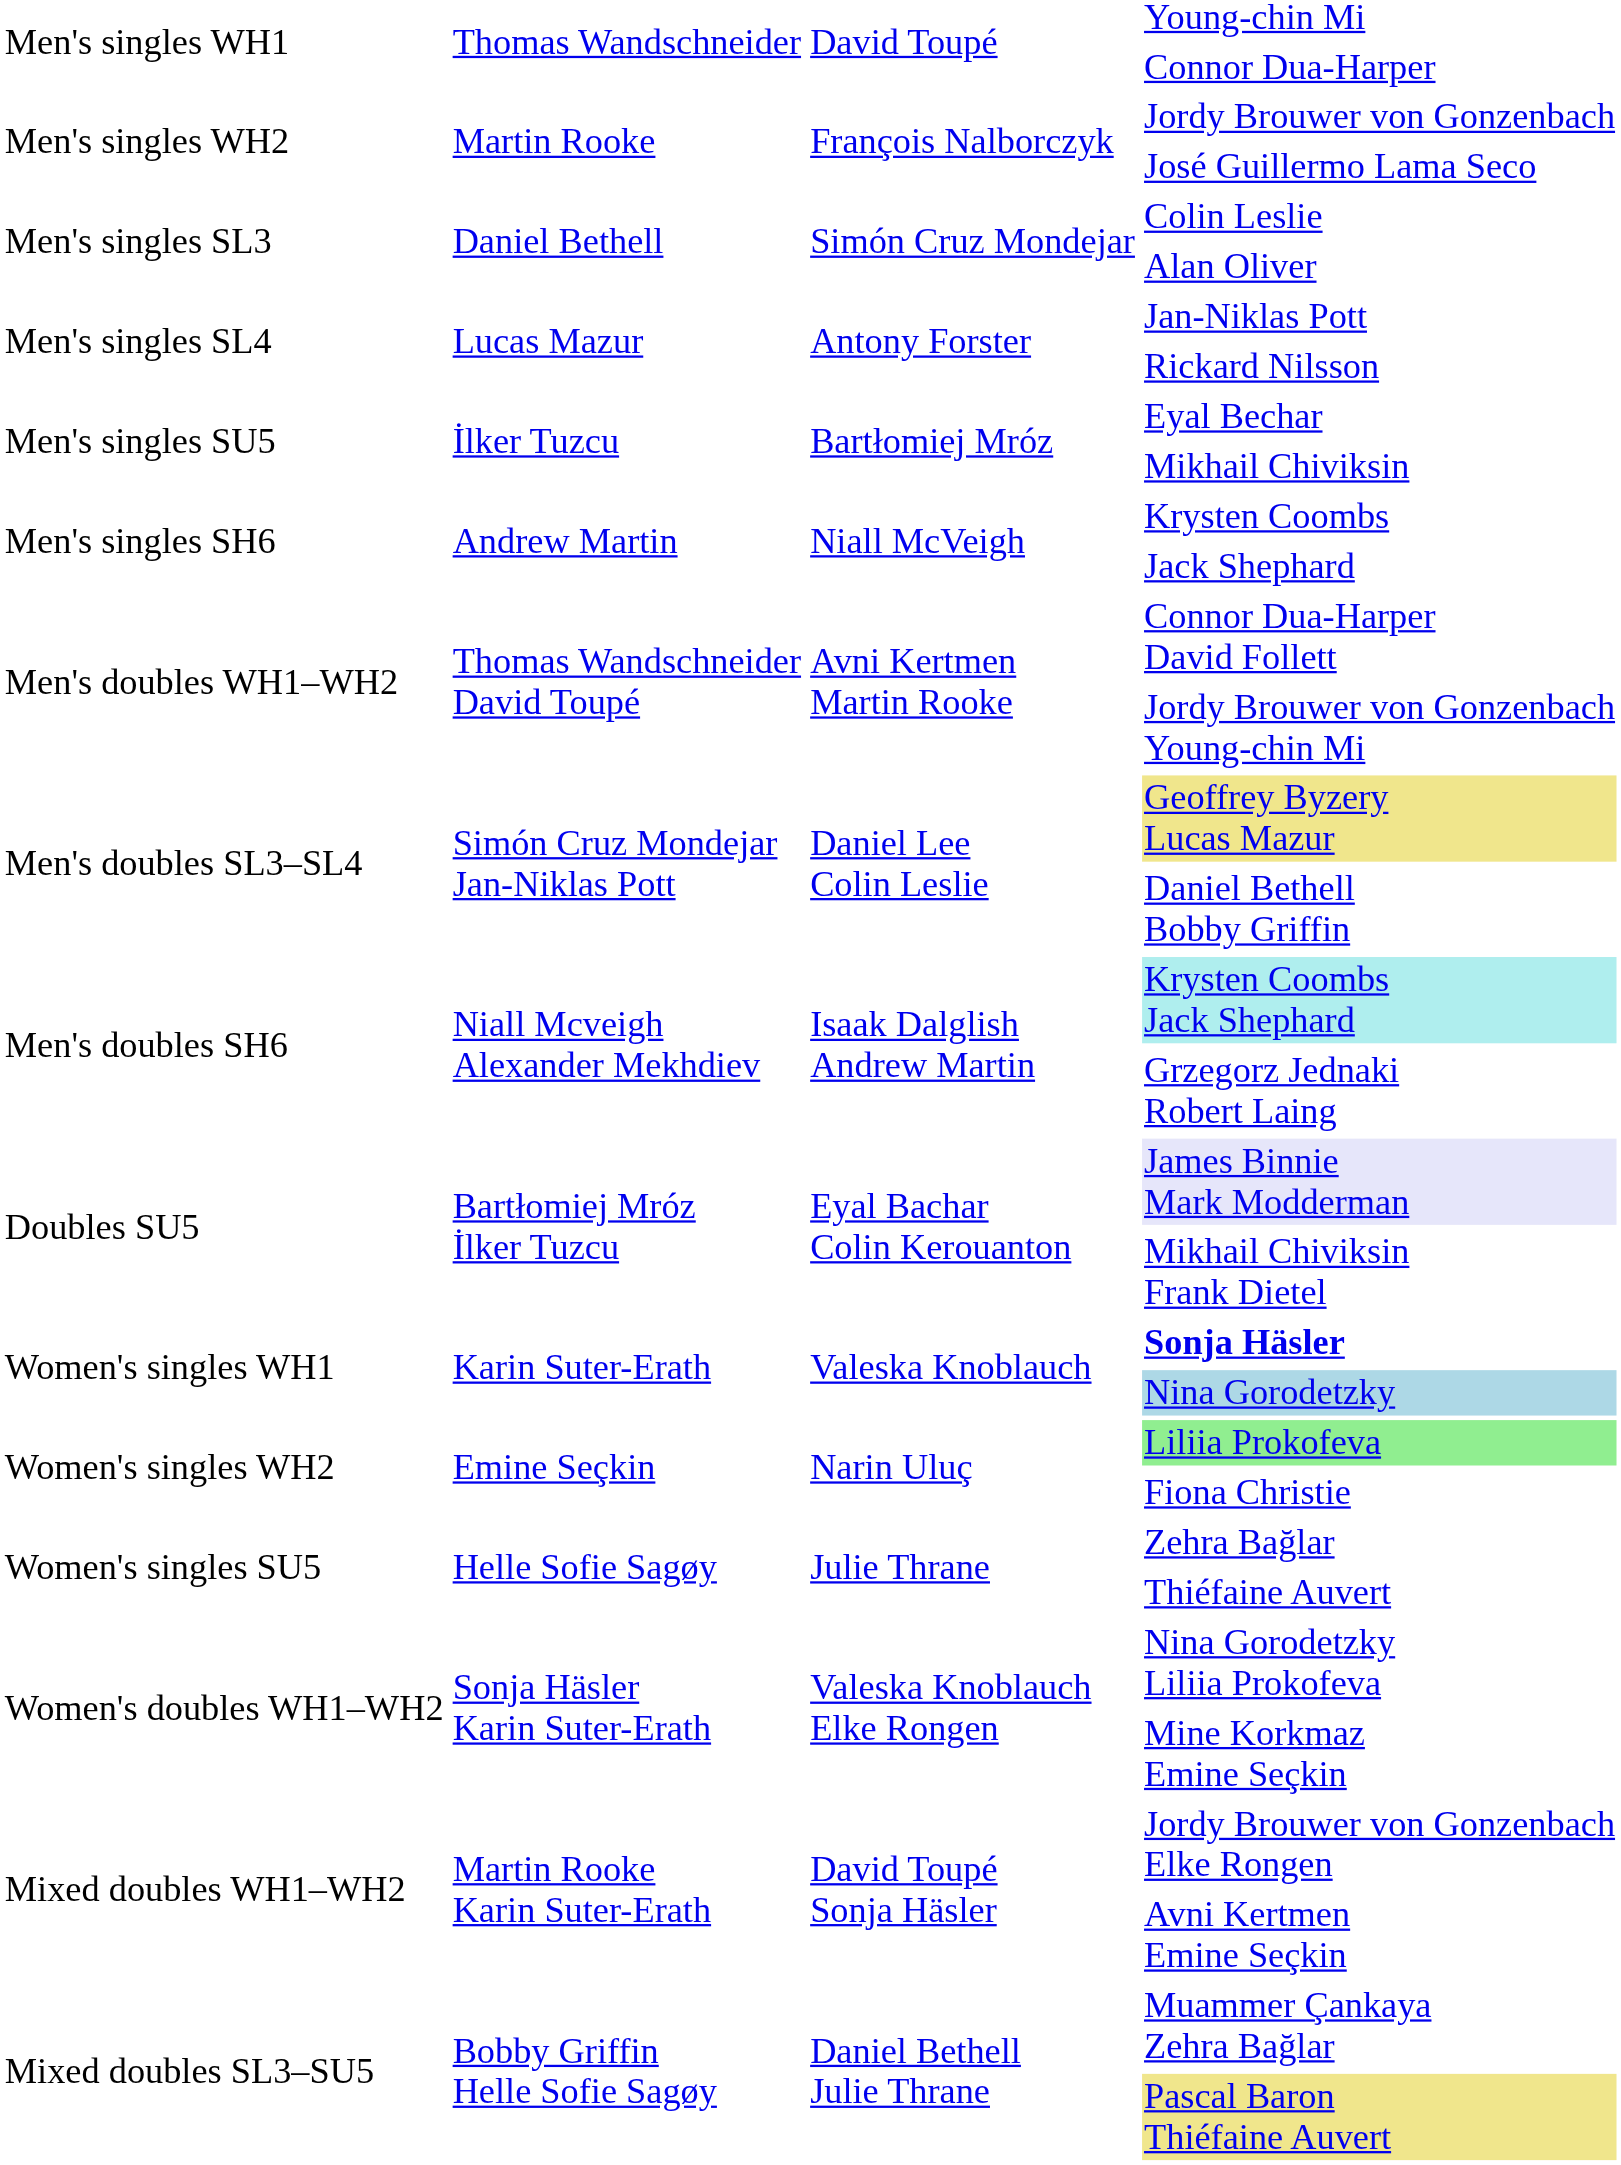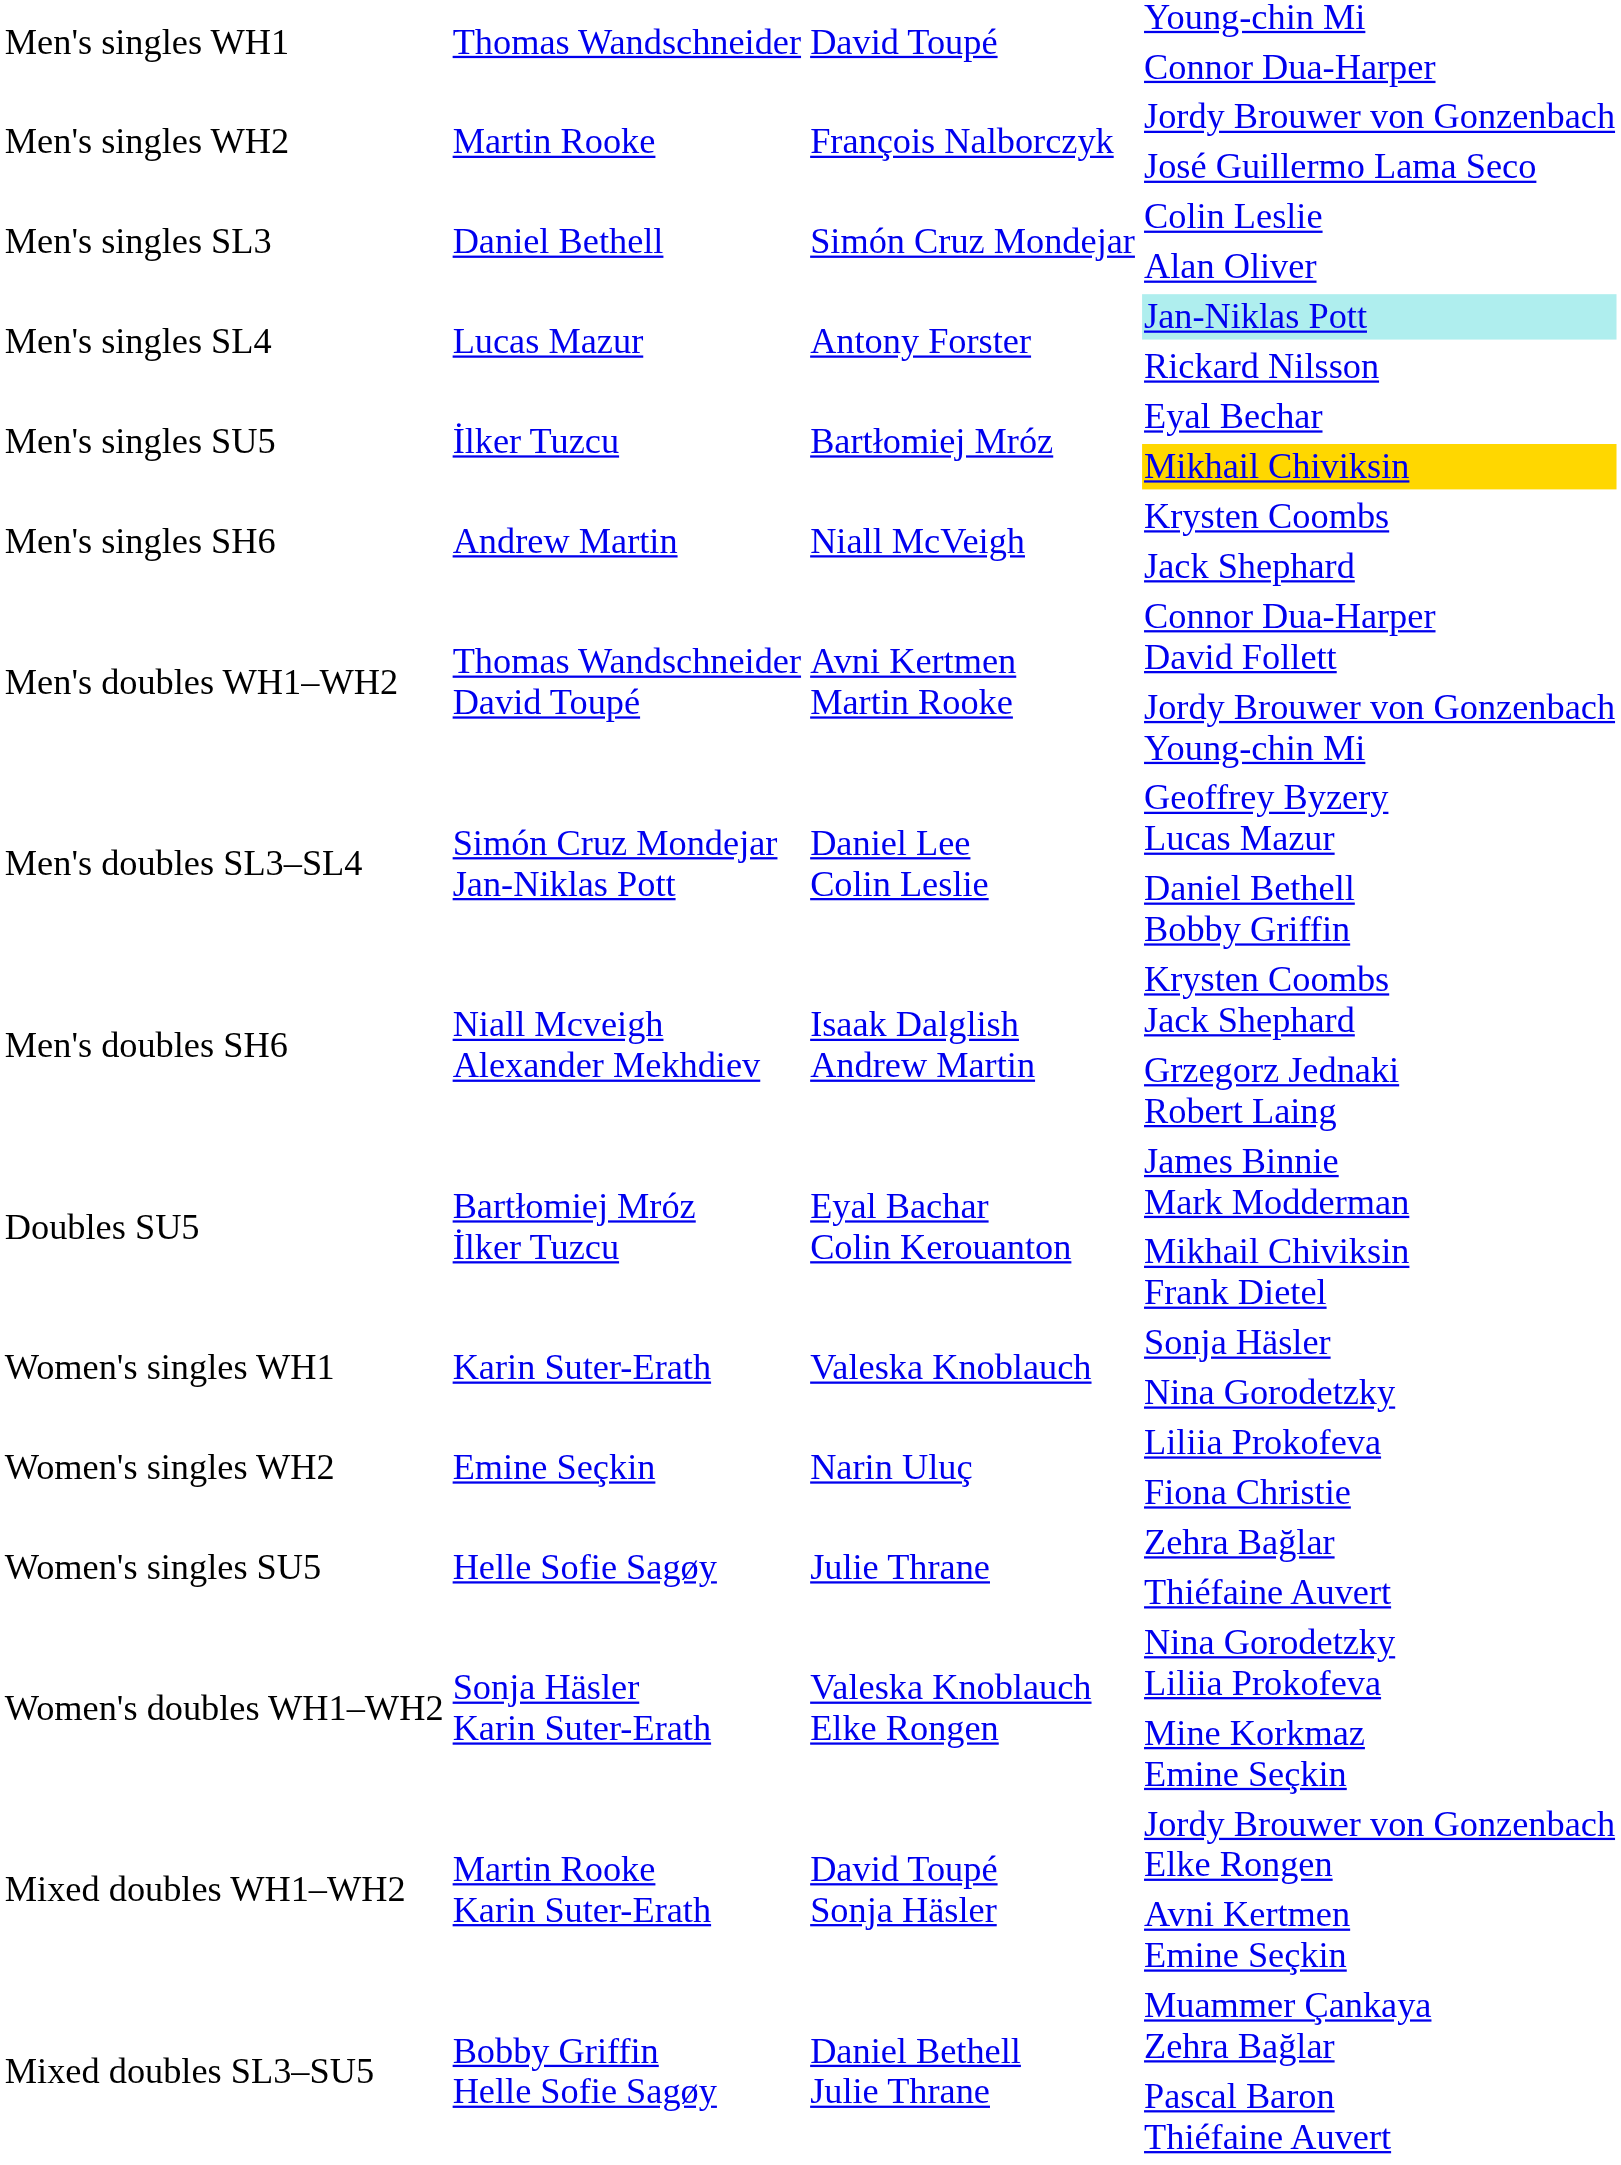Jan-Niklas Pott | column 4: no background -> paleturquoise background
Mikhail Chiviksin | column 4: no background -> gold background
Geoffrey Byzery Lucas Mazur | column 4: khaki background -> no background
Krysten Coombs Jack Shephard | column 4: paleturquoise background -> no background
James Binnie Mark Modderman | column 4: lavender background -> no background
Sonja Häsler | column 4: bold -> normal
Nina Gorodetzky | column 4: lightblue background -> no background
Liliia Prokofeva | column 4: lightgreen background -> no background
Pascal Baron Thiéfaine Auvert | column 4: khaki background -> no background
